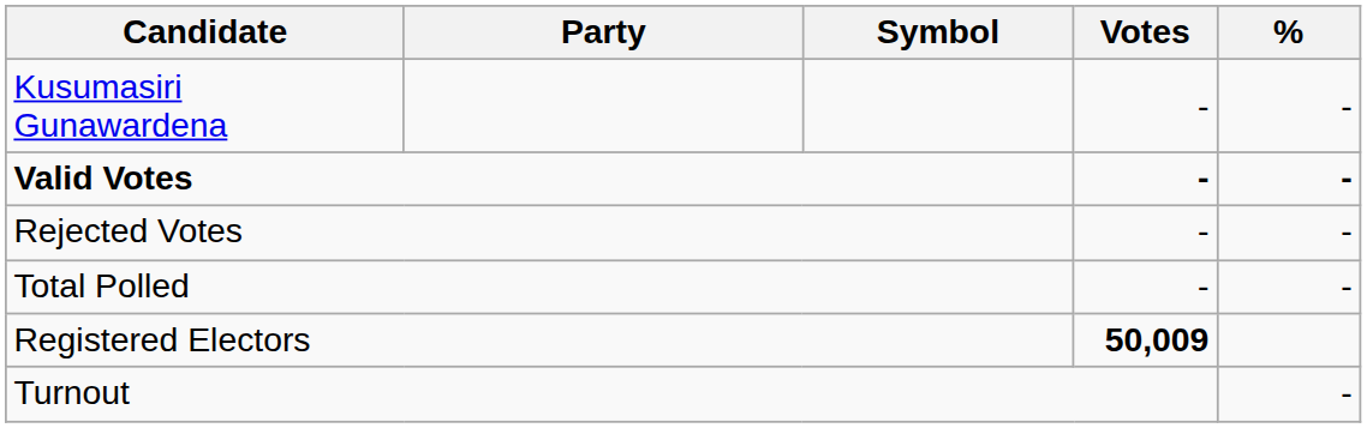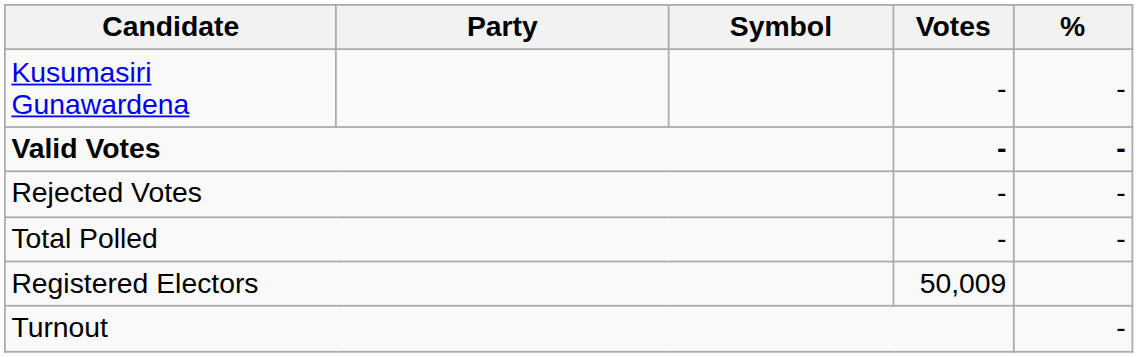Registered Electors | Votes: bold -> normal
